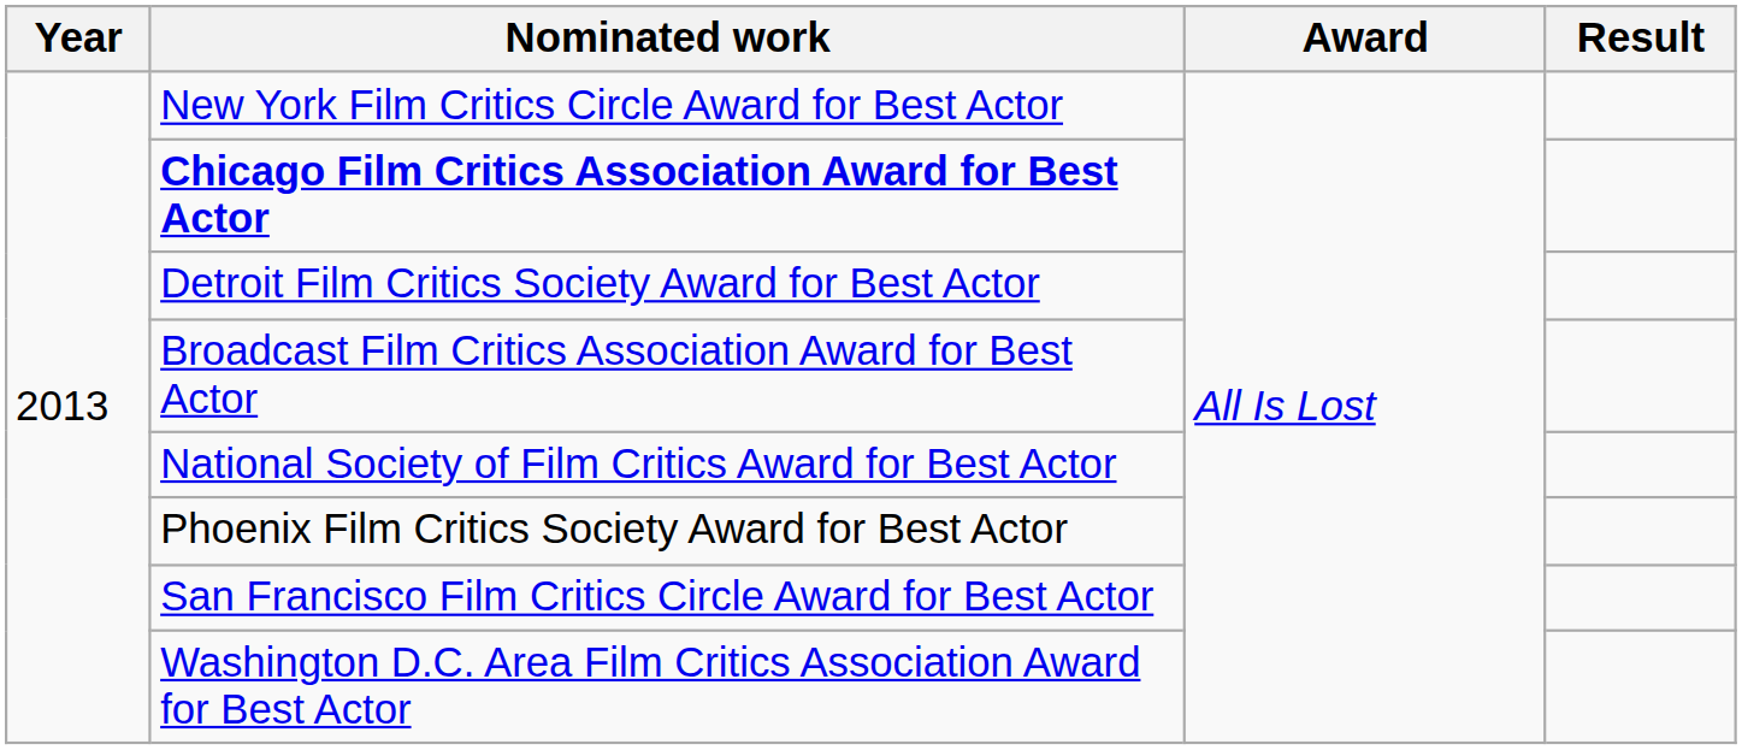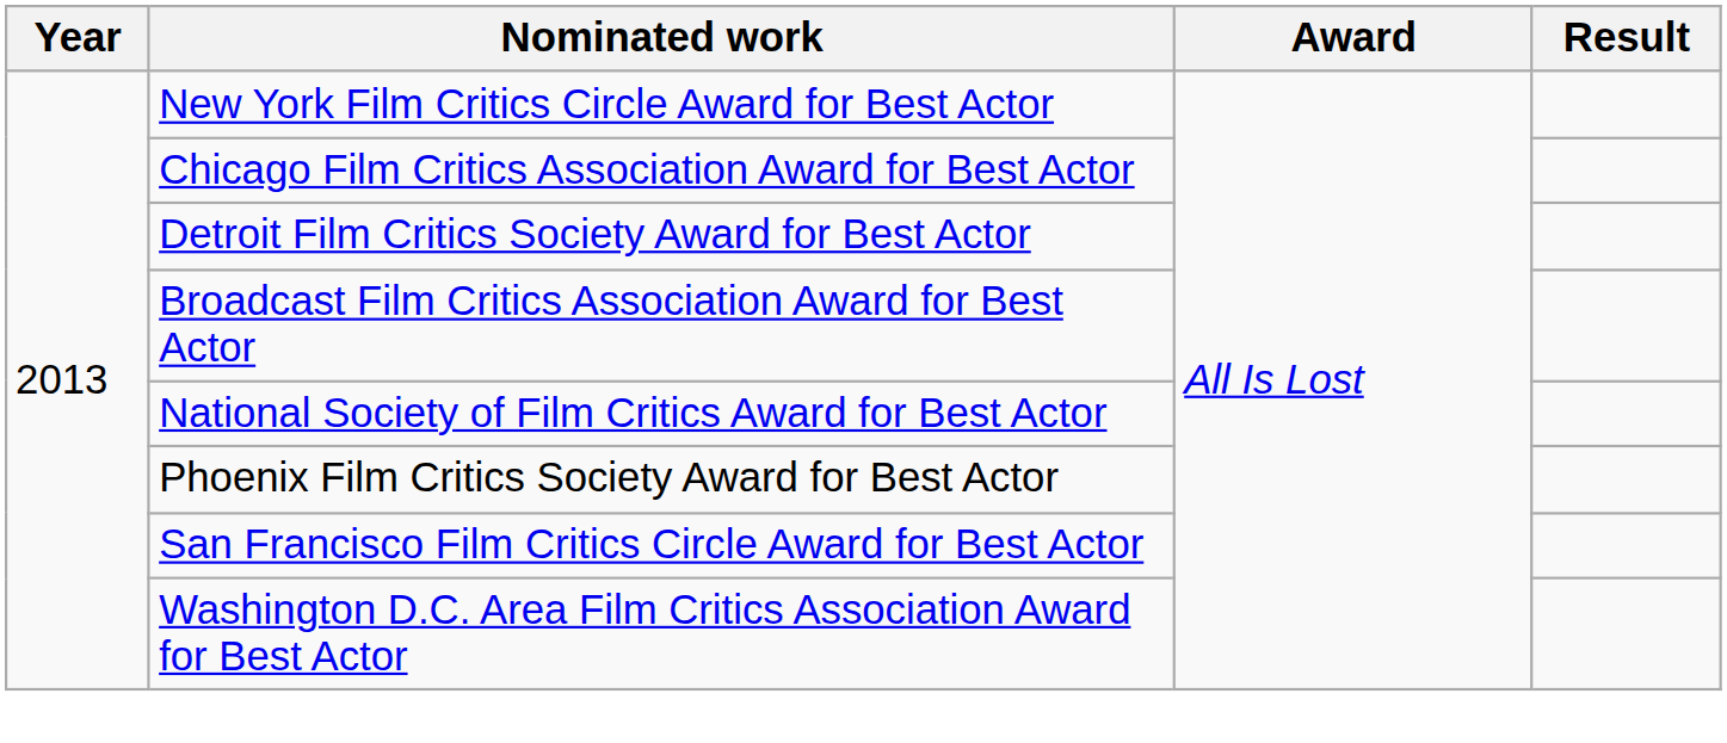row 3 | Nominated work: bold -> normal
